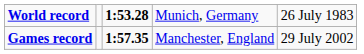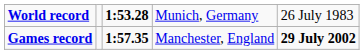Games record | column 5: normal -> bold
